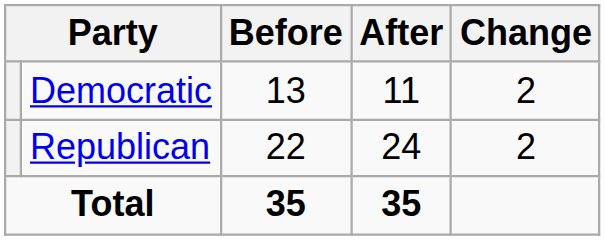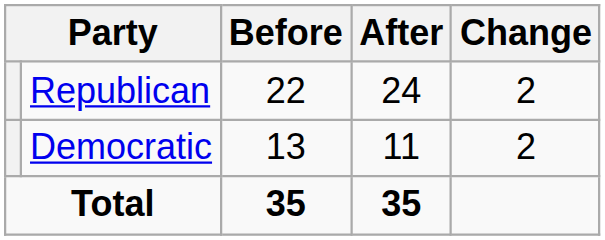rows swapped: Republican <-> Democratic
